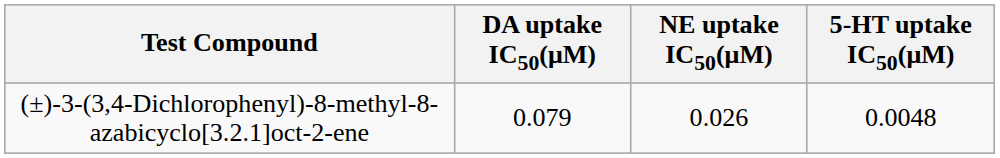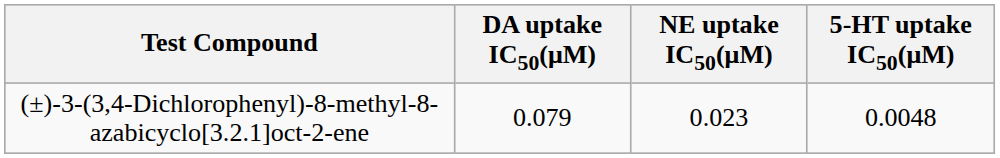row 2 | NE uptake IC50(μM): 0.026 -> 0.023
